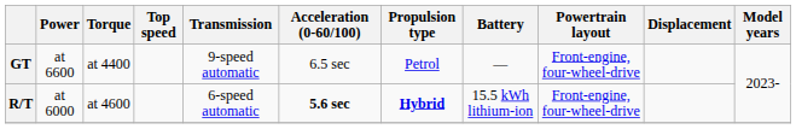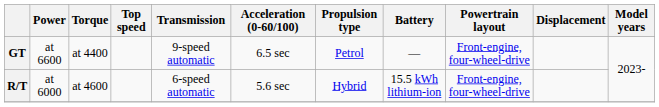R/T | Acceleration (0-60/100): bold -> normal
R/T | Propulsion type: bold -> normal
